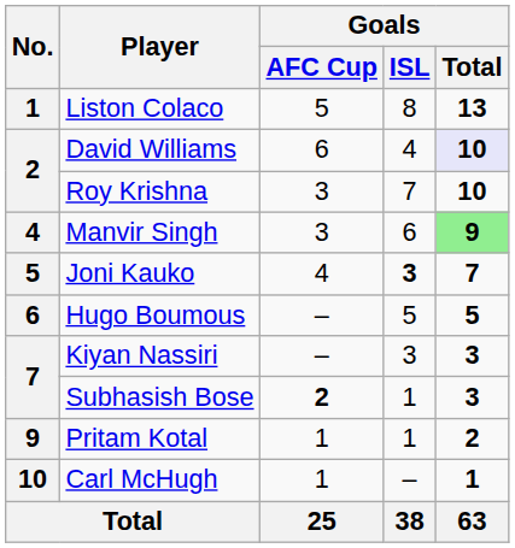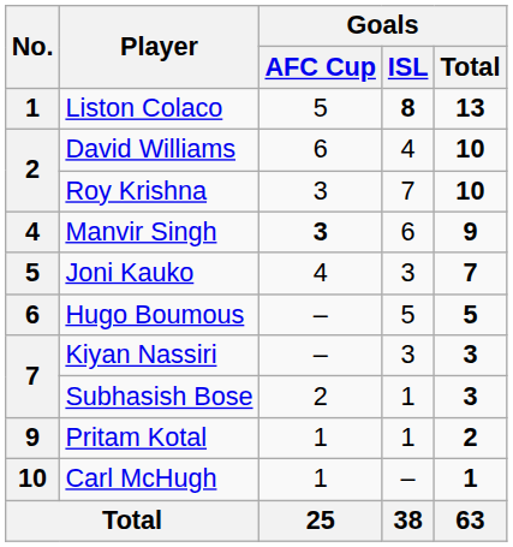Liston Colaco | Goals / ISL: normal -> bold
David Williams | Goals / Total: lavender background -> no background
Manvir Singh | Goals / AFC Cup: normal -> bold
Manvir Singh | Goals / Total: lightgreen background -> no background
Joni Kauko | Goals / ISL: bold -> normal
Subhasish Bose | Goals / AFC Cup: bold -> normal
